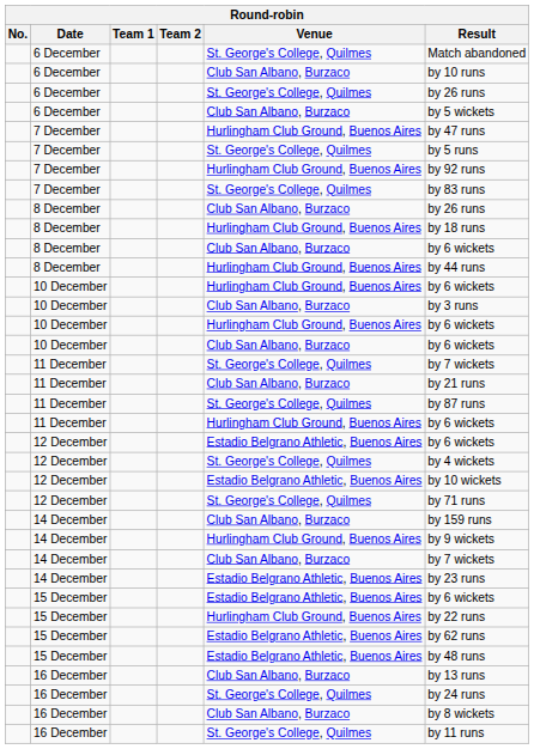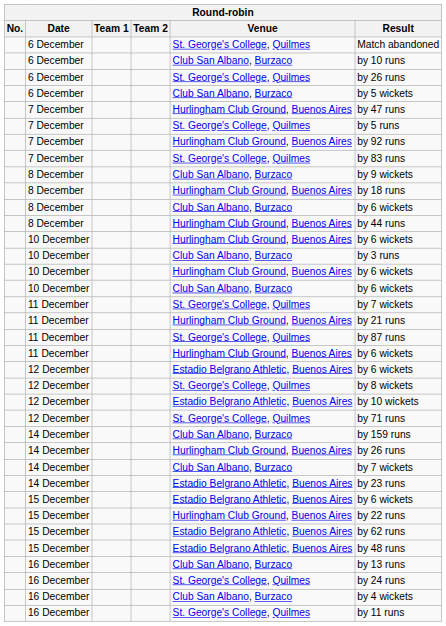row 11 | Result: by 26 runs -> by 9 wickets
row 20 | Venue: Club San Albano, Burzaco -> Hurlingham Club Ground, Buenos Aires
row 24 | Result: by 4 wickets -> by 8 wickets
row 28 | Result: by 9 wickets -> by 26 runs
row 37 | Result: by 8 wickets -> by 4 wickets
